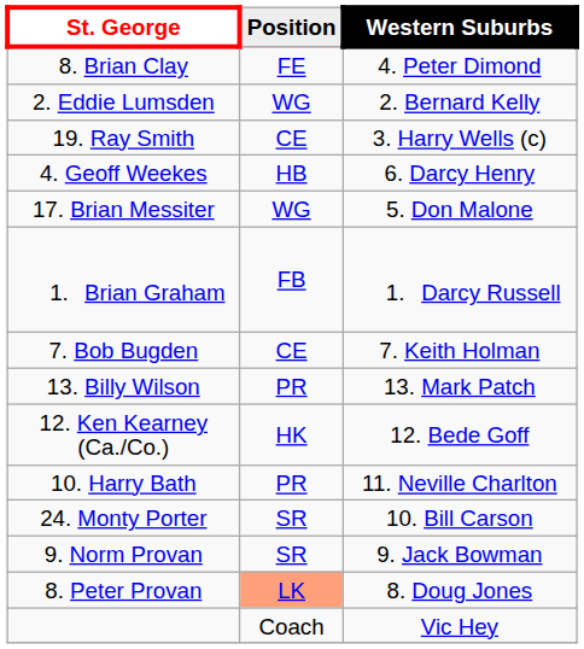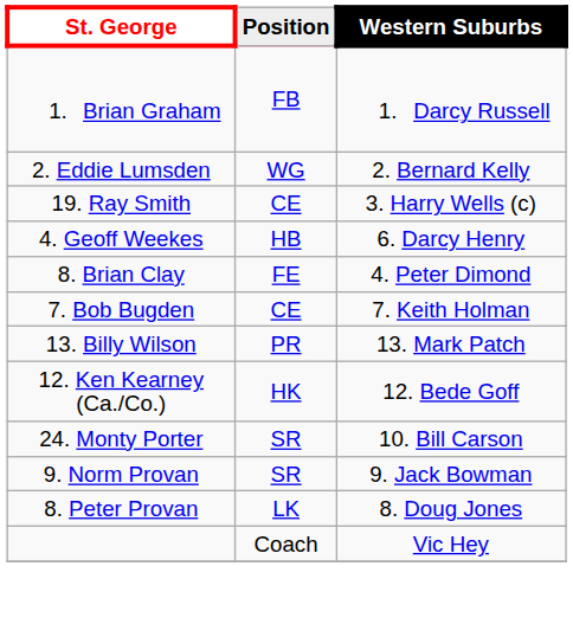rows swapped: Brian Graham <-> 8. Brian Clay
- row: 17. Brian Messiter | WG | 5. Don Malone
- row: 10. Harry Bath | PR | 11. Neville Charlton
8. Peter Provan | Position: lightsalmon background -> no background
